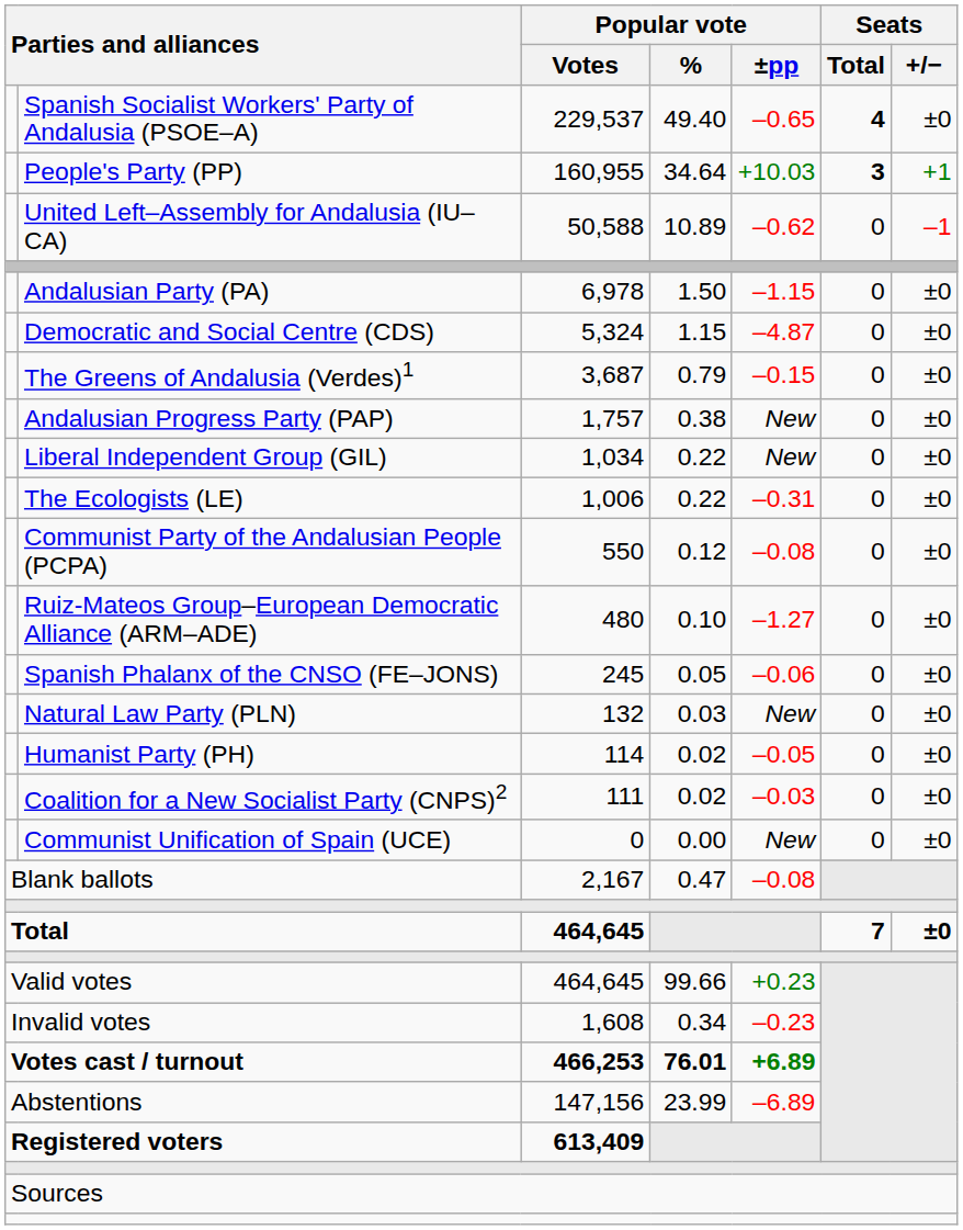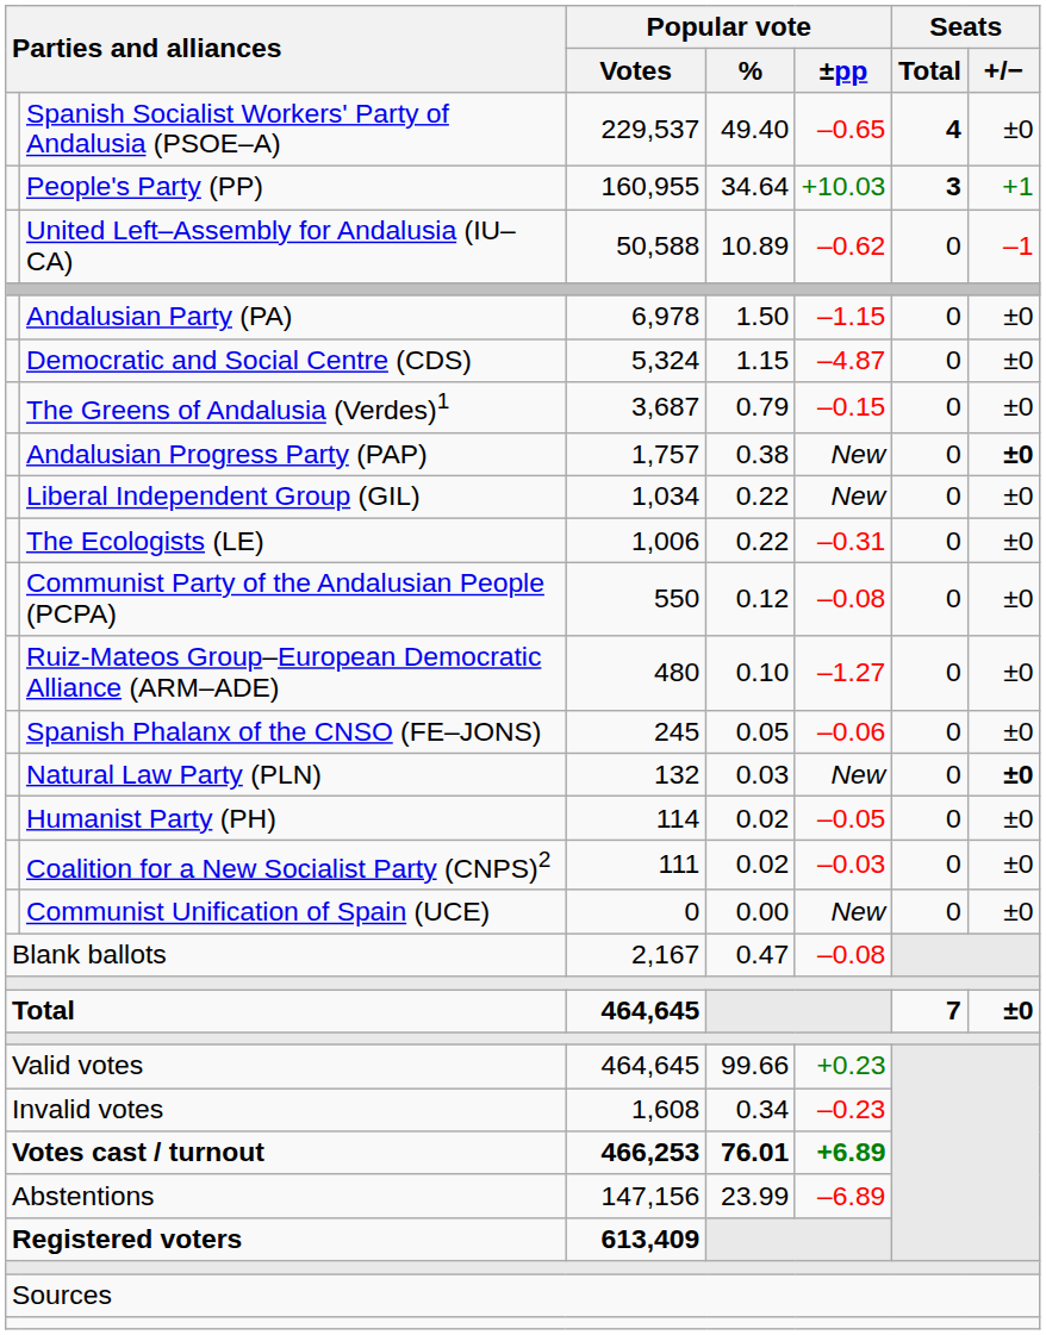Andalusian Progress Party (PAP) | Seats / +/−: normal -> bold
Natural Law Party (PLN) | Seats / +/−: normal -> bold
